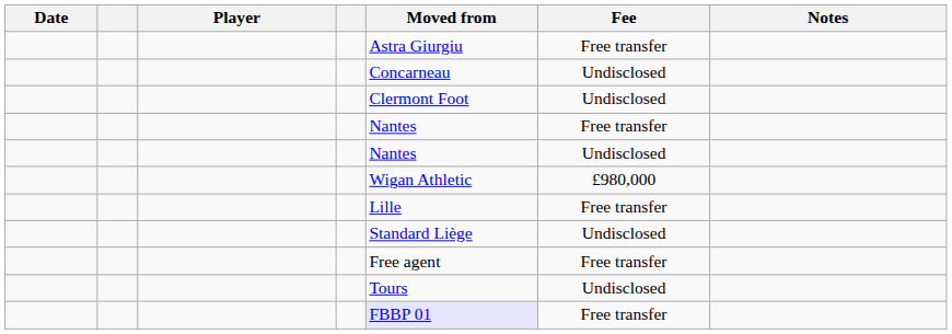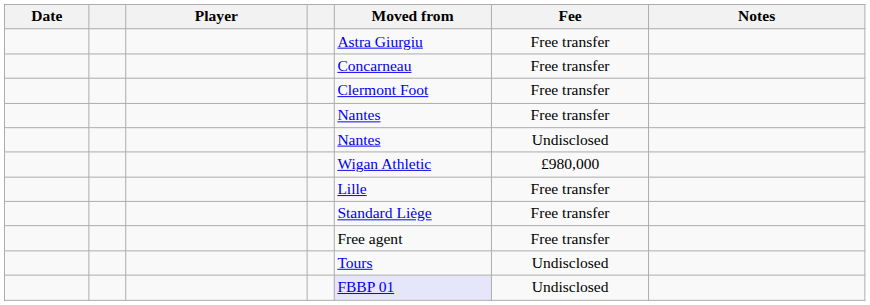row 3 | Fee: Undisclosed -> Free transfer
row 4 | Fee: Undisclosed -> Free transfer
row 9 | Fee: Undisclosed -> Free transfer
row 12 | Fee: Free transfer -> Undisclosed
